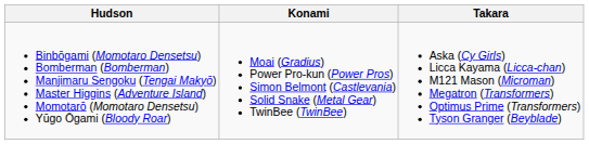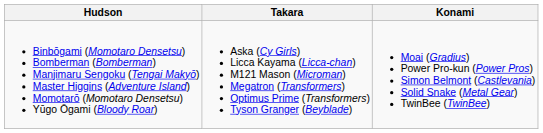columns swapped: Konami <-> Takara
